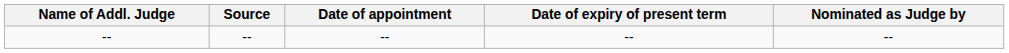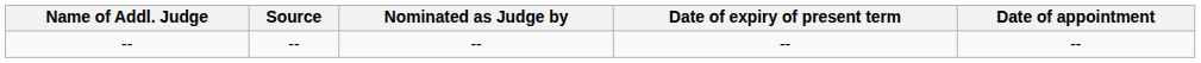columns swapped: Date of appointment <-> Nominated as Judge by
